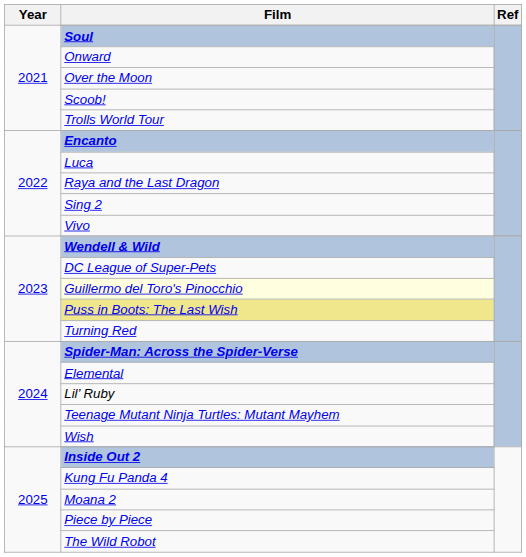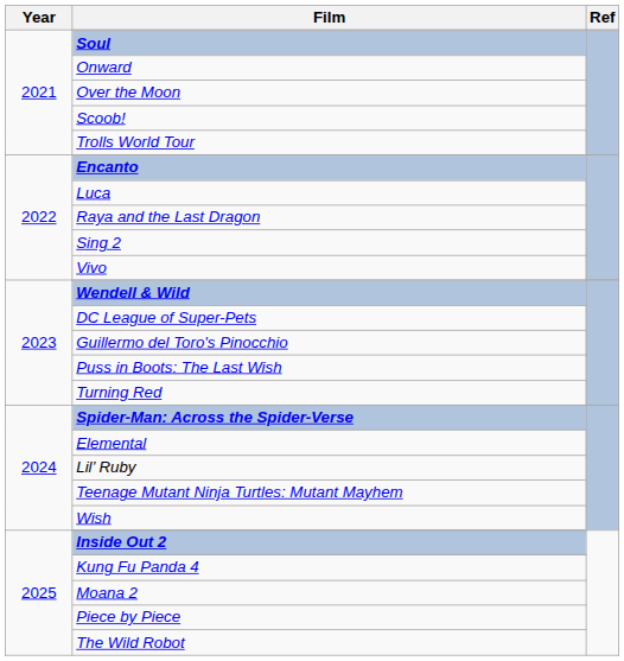Guillermo del Toro's Pinocchio | Film: lightyellow background -> no background
Puss in Boots: The Last Wish | Film: khaki background -> no background
